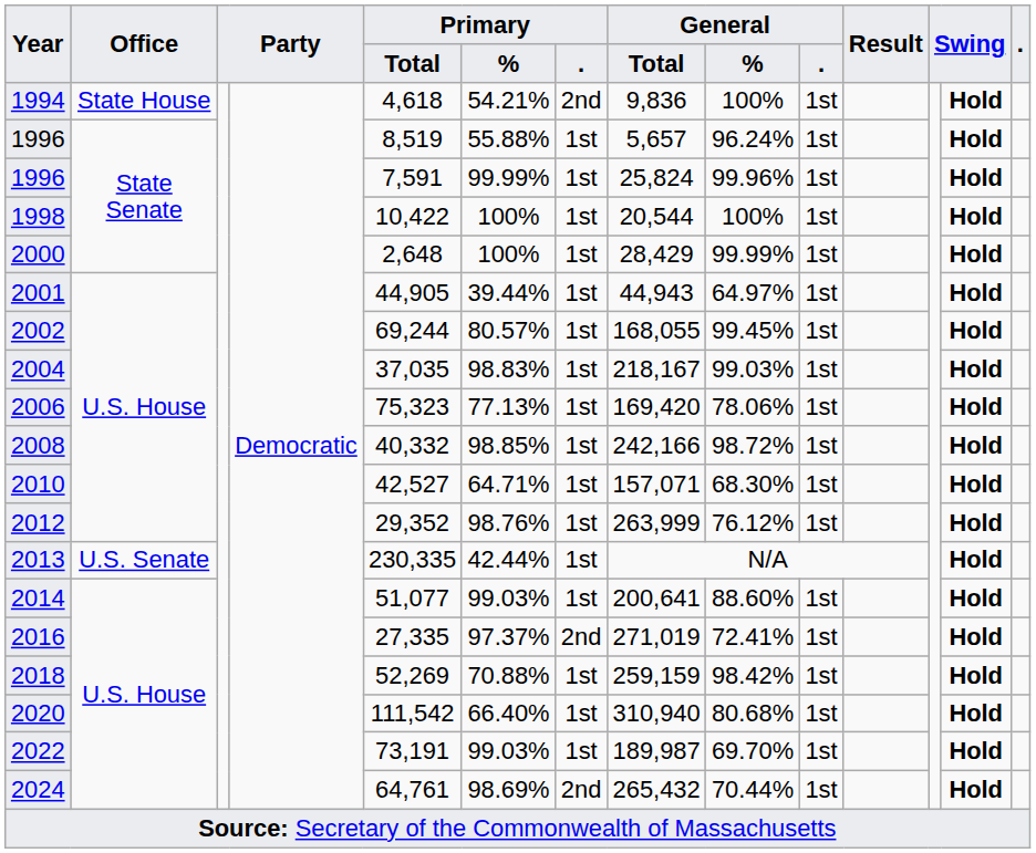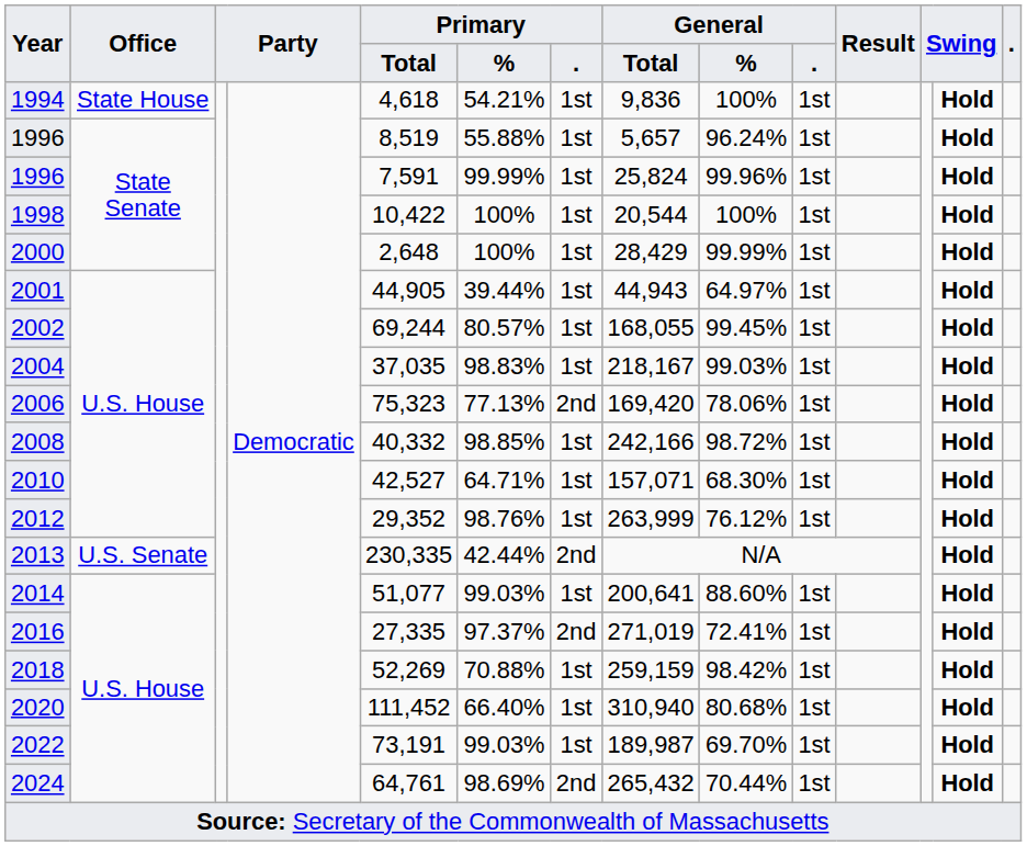1994 | Primary / .: 2nd -> 1st
2006 | Primary / .: 1st -> 2nd
2013 | Primary / .: 1st -> 2nd
2020 | Primary / Total: 111,542 -> 111,452
